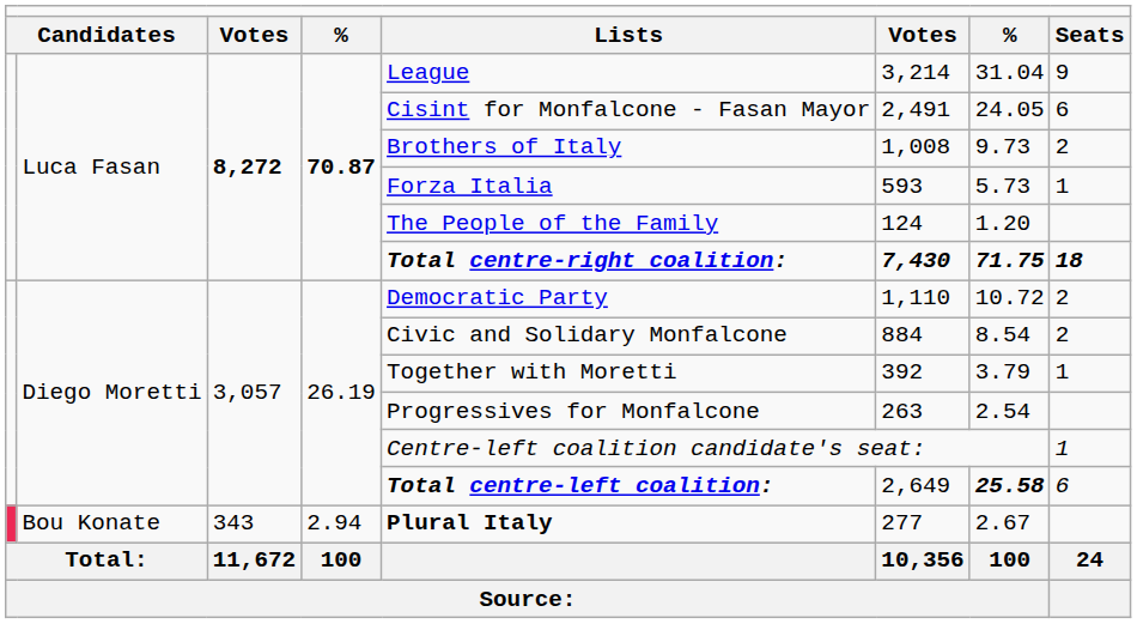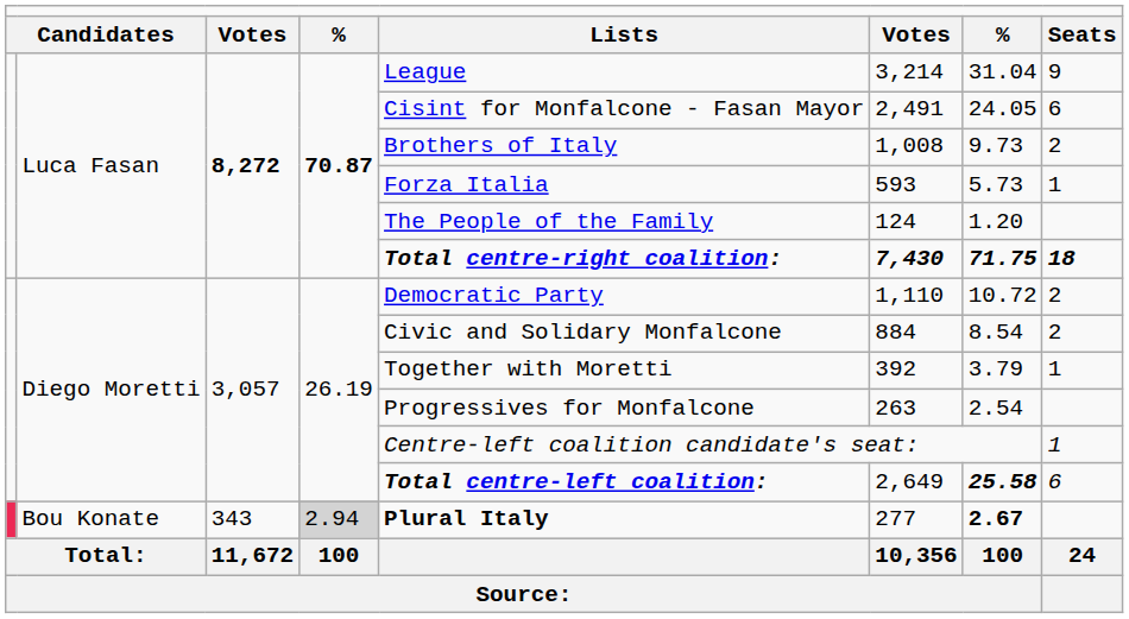Bou Konate | column 4: no background -> lightgrey background
Bou Konate | column 7: normal -> bold
